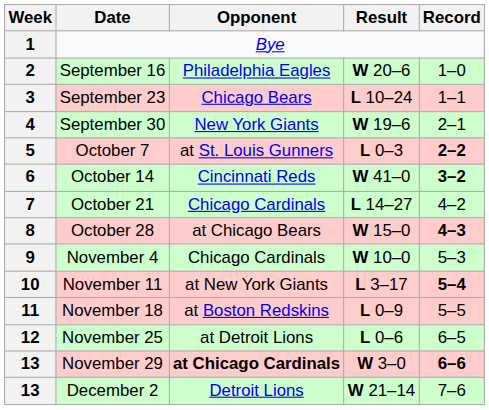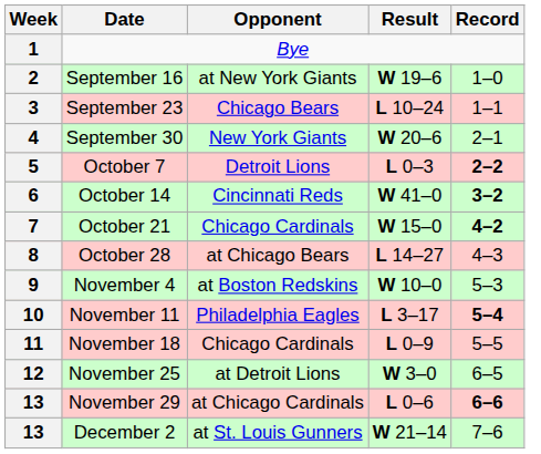2 | Opponent: Philadelphia Eagles -> at New York Giants
2 | Result: W 20–6 -> W 19–6
4 | Result: W 19–6 -> W 20–6
5 | Opponent: at St. Louis Gunners -> Detroit Lions
7 | Result: L 14–27 -> W 15–0
7 | Record: normal -> bold
8 | Result: W 15–0 -> L 14–27
8 | Record: bold -> normal
9 | Opponent: Chicago Cardinals -> at Boston Redskins
10 | Opponent: at New York Giants -> Philadelphia Eagles
11 | Opponent: at Boston Redskins -> Chicago Cardinals
12 | Result: L 0–6 -> W 3–0
13 / November 29 | Opponent: bold -> normal
13 / November 29 | Result: W 3–0 -> L 0–6
13 / December 2 | Opponent: Detroit Lions -> at St. Louis Gunners
